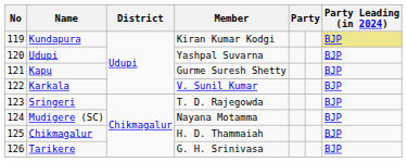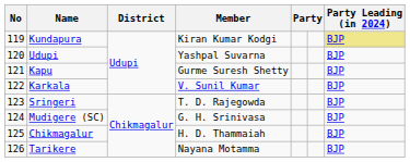Mudigere (SC) | Member: Nayana Motamma -> G. H. Srinivasa
Tarikere | Member: G. H. Srinivasa -> Nayana Motamma
